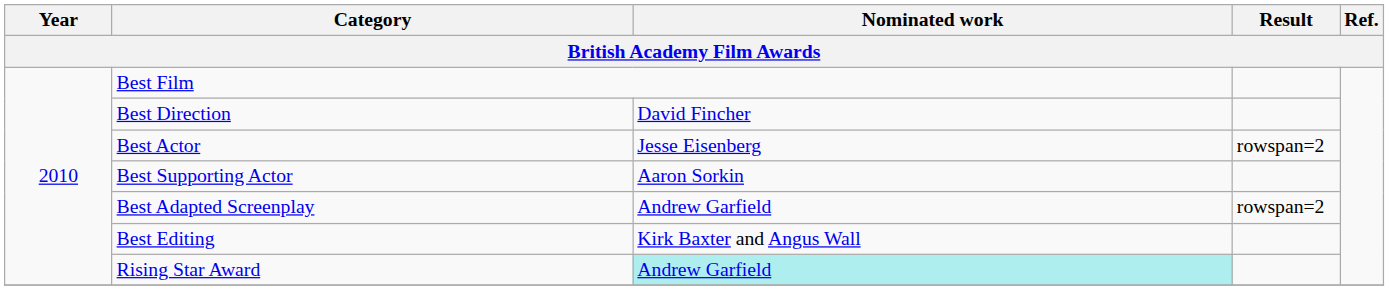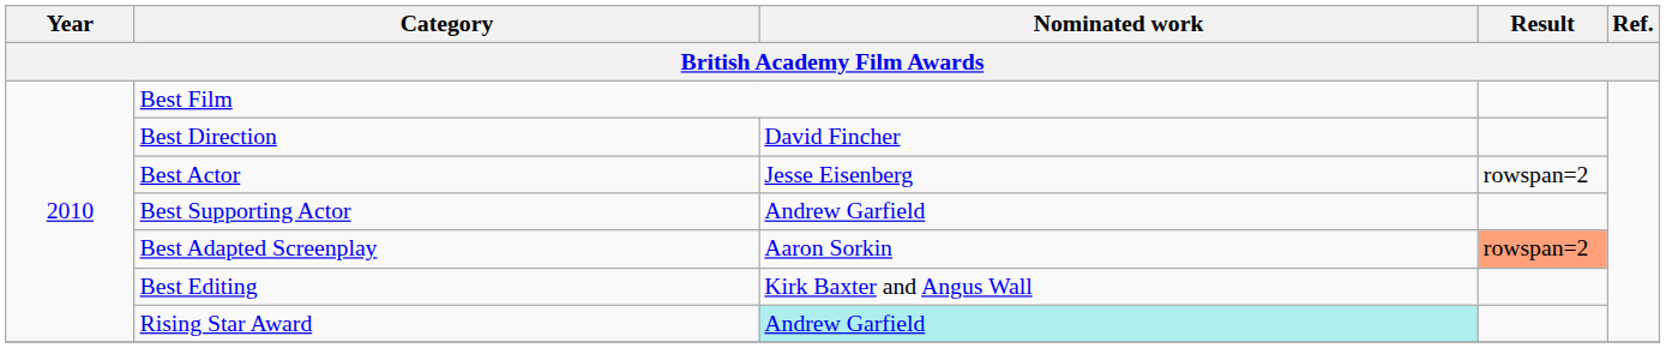Best Supporting Actor | Nominated work: Aaron Sorkin -> Andrew Garfield
Best Adapted Screenplay | Nominated work: Andrew Garfield -> Aaron Sorkin
Best Adapted Screenplay | Result: no background -> lightsalmon background
